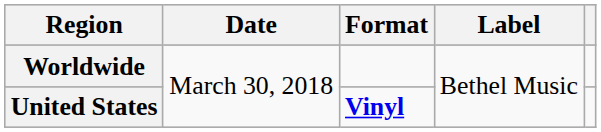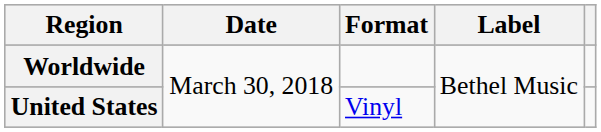United States | Format: bold -> normal
